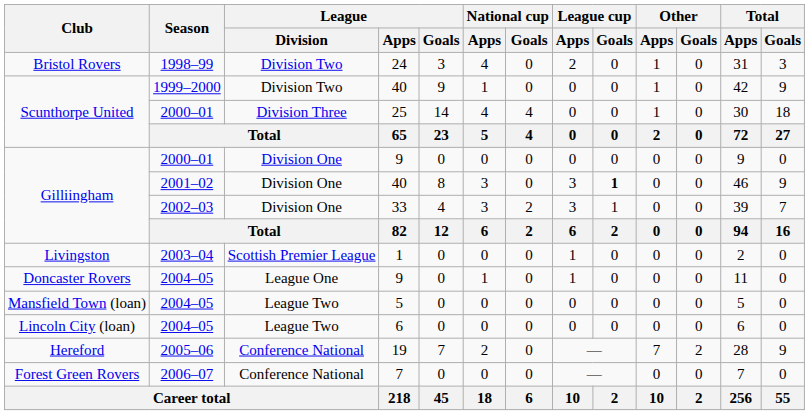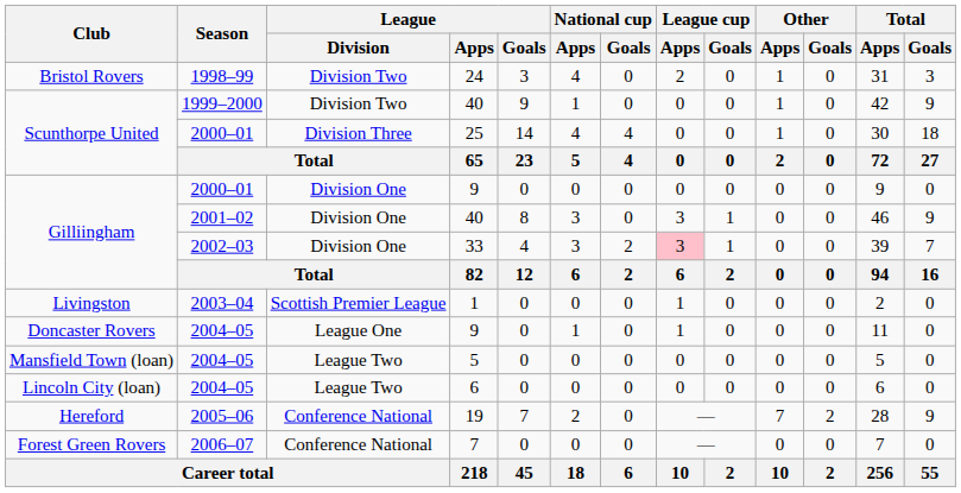Gilliingham / 40 | League cup / Goals: bold -> normal
33 | League cup / Apps: no background -> pink background
